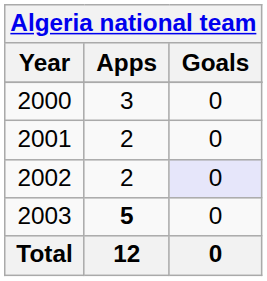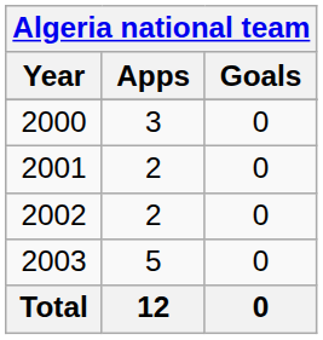2002 | Goals: lavender background -> no background
2003 | Apps: bold -> normal
